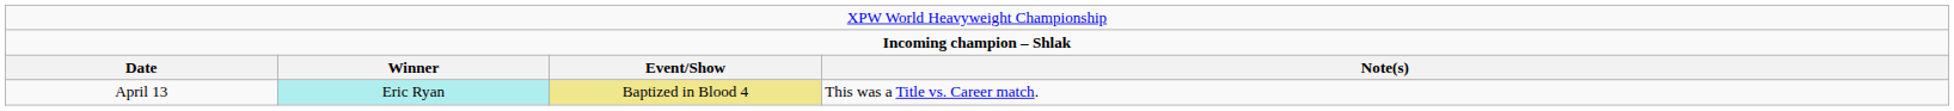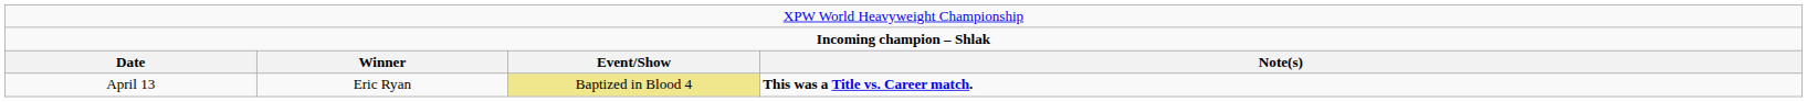April 13 | column 2: paleturquoise background -> no background
April 13 | column 4: normal -> bold
